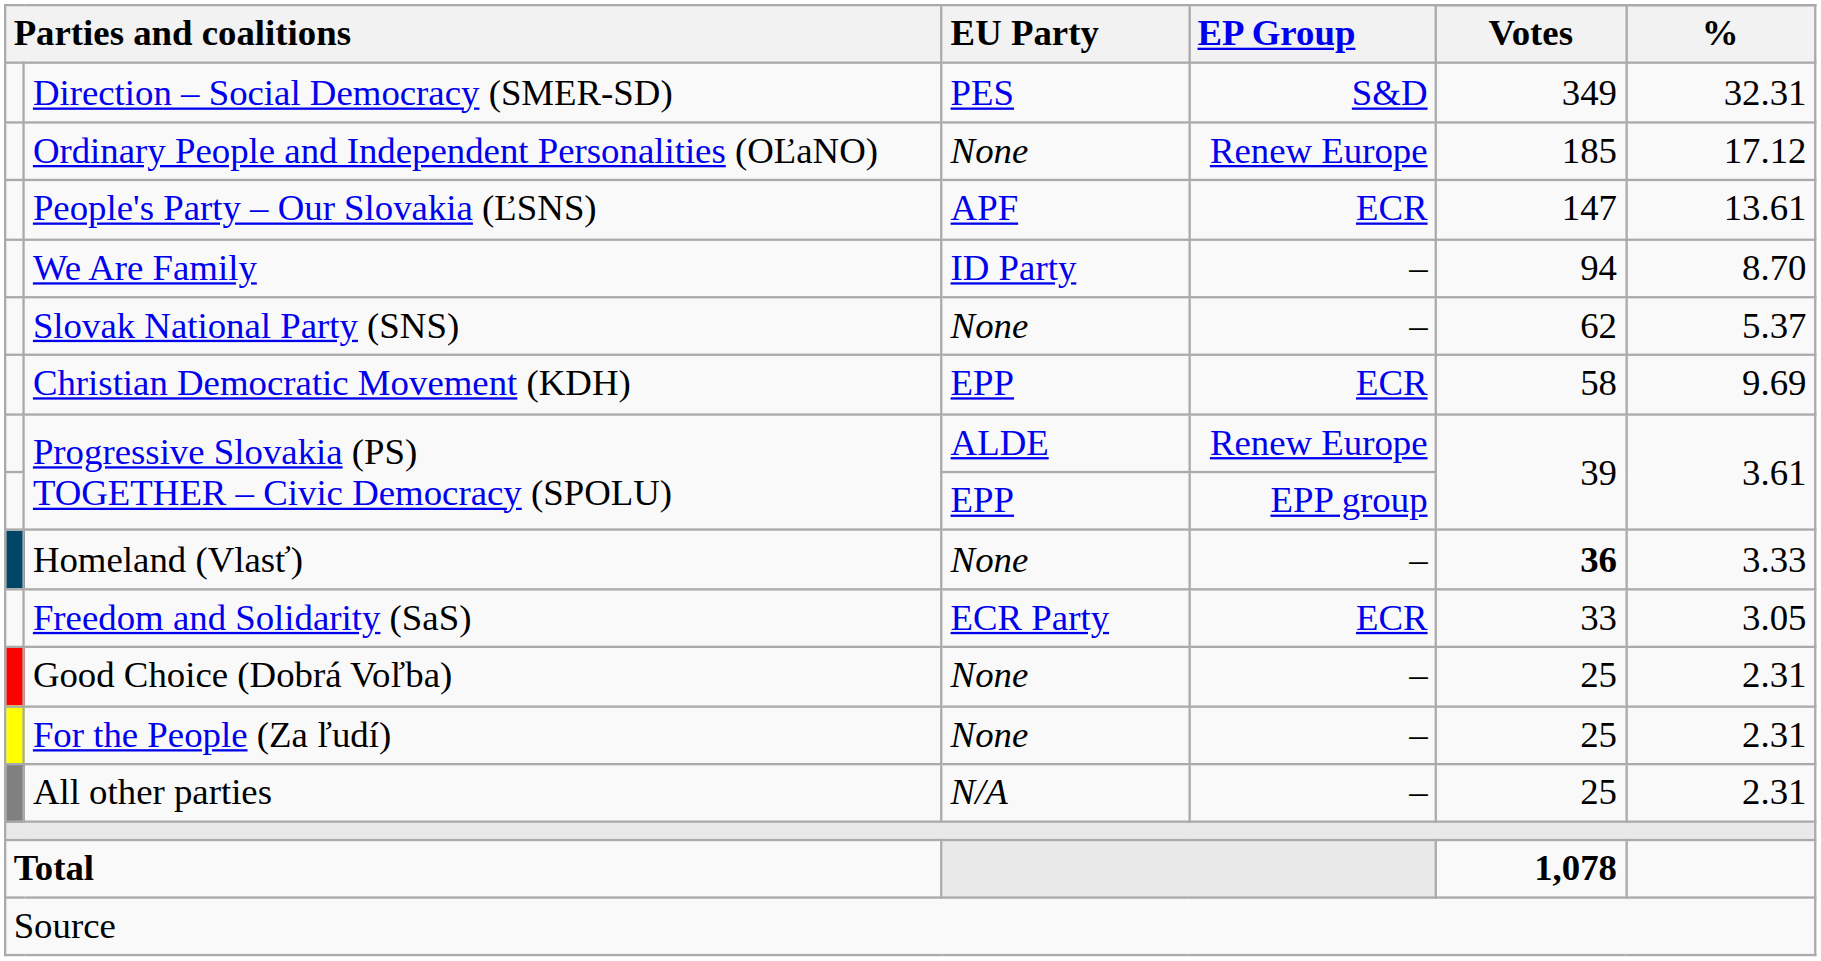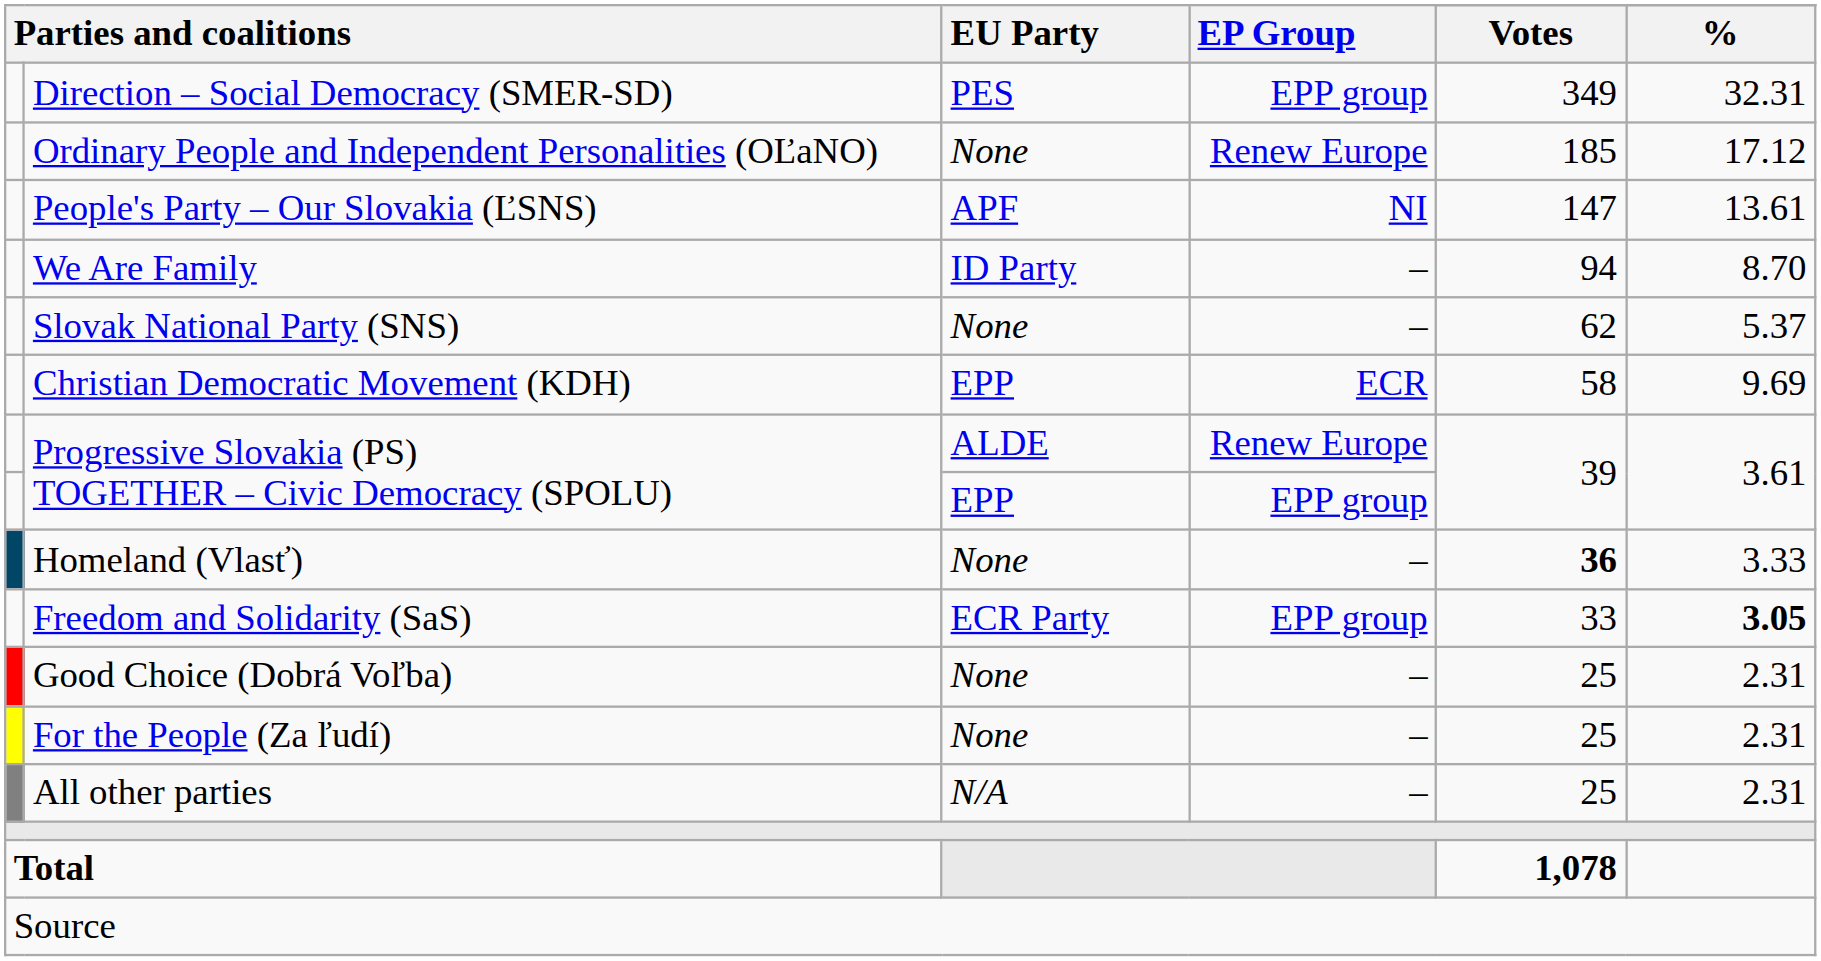Direction – Social Democracy (SMER-SD) | EP Group: S&D -> EPP group
People's Party – Our Slovakia (ĽSNS) | EP Group: ECR -> NI
Freedom and Solidarity (SaS) | EP Group: ECR -> EPP group
Freedom and Solidarity (SaS) | %: normal -> bold
